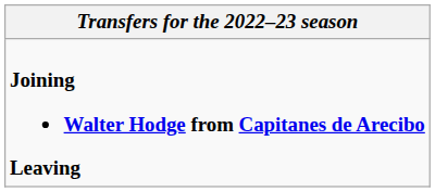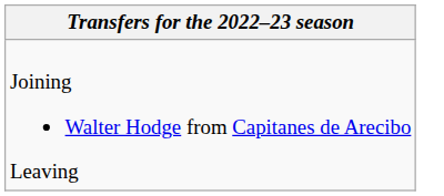row 2 | column 1: bold -> normal
